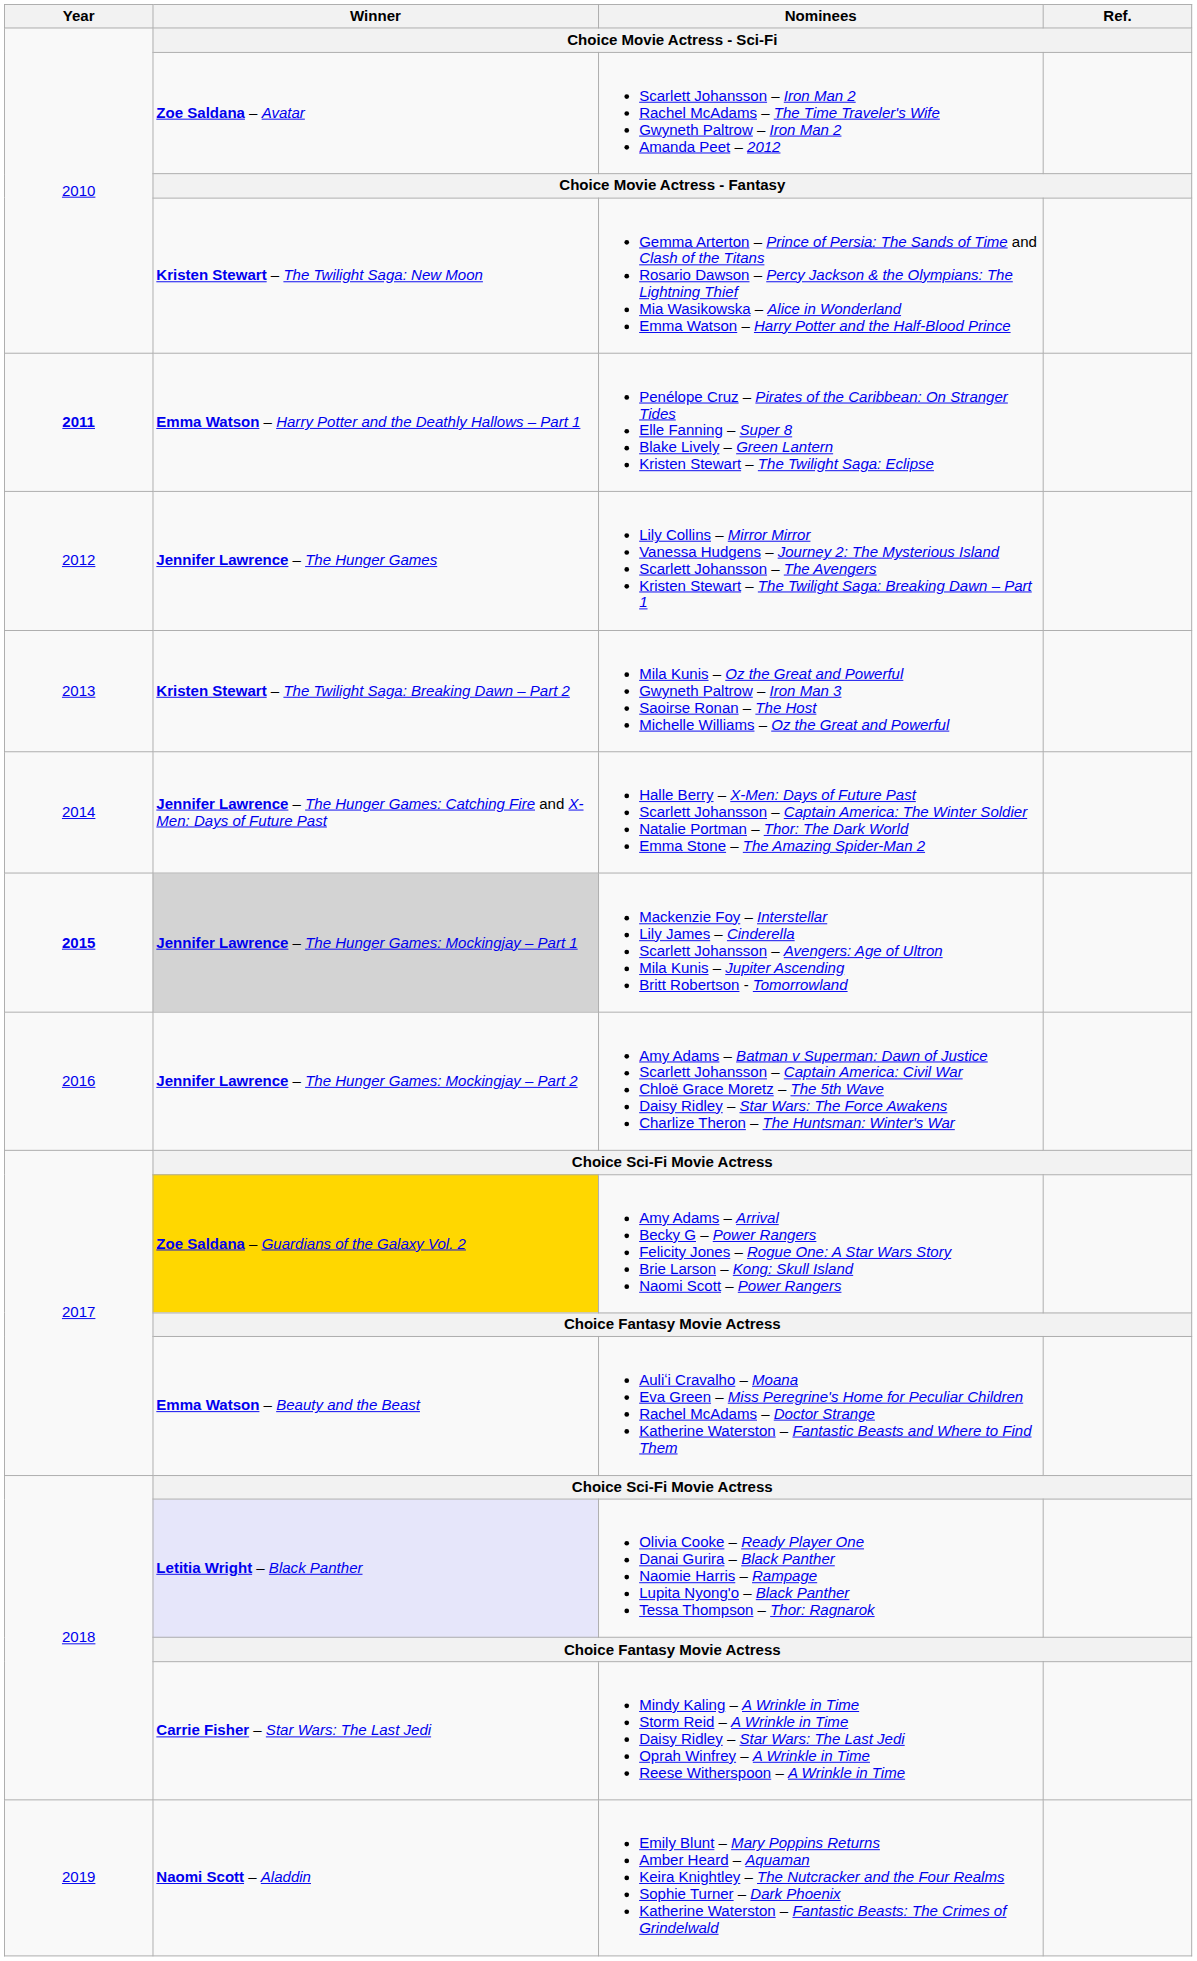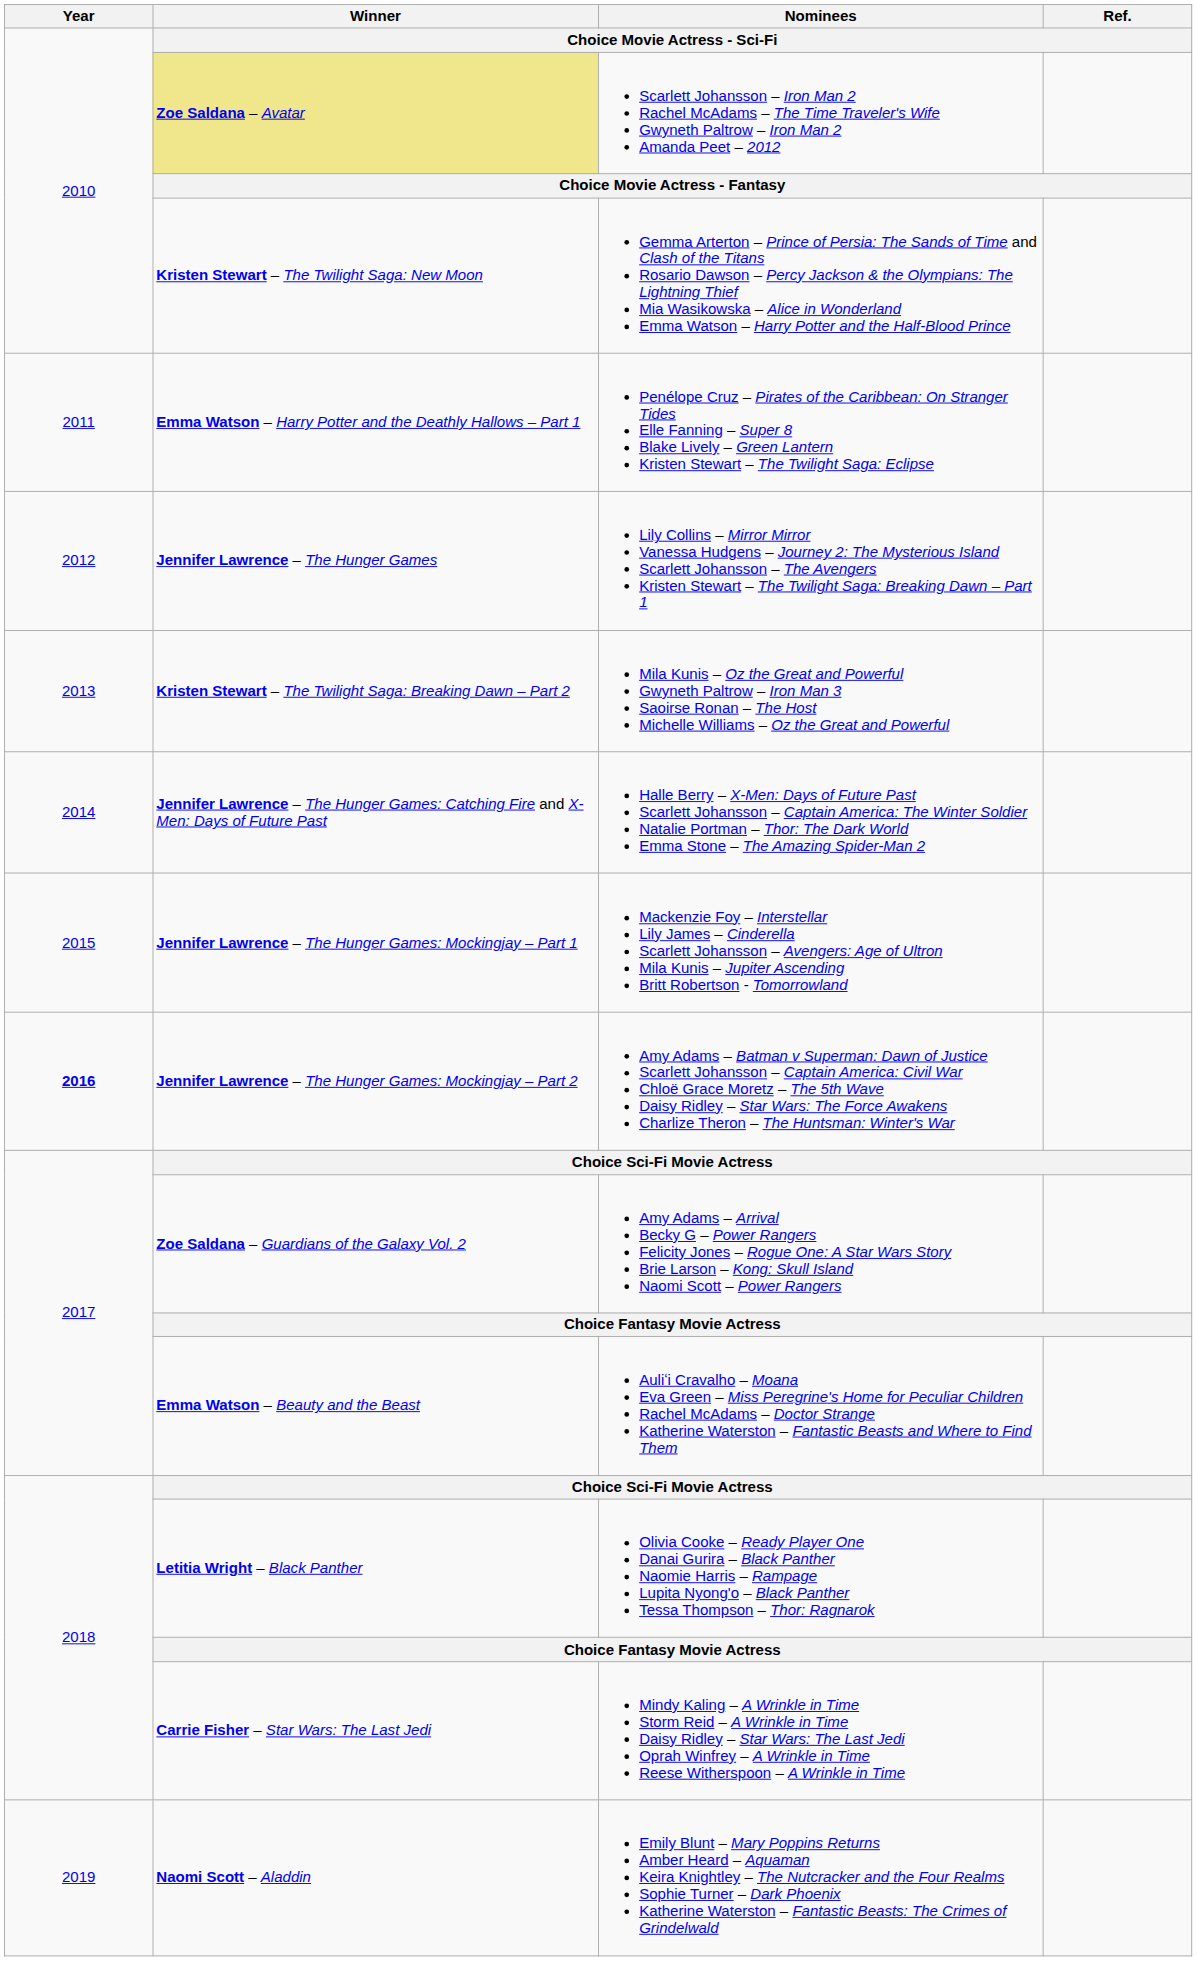Zoe Saldana – Avatar | Winner: no background -> khaki background
Emma Watson – Harry Potter and the Deathly Hallows – Part 1 | Year: bold -> normal
Jennifer Lawrence – The Hunger Games: Mockingjay – Part 1 | Year: bold -> normal
Jennifer Lawrence – The Hunger Games: Mockingjay – Part 1 | Winner: lightgrey background -> no background
Jennifer Lawrence – The Hunger Games: Mockingjay – Part 2 | Year: normal -> bold
Zoe Saldana – Guardians of the Galaxy Vol. 2 | Winner: gold background -> no background
Letitia Wright – Black Panther | Winner: lavender background -> no background
